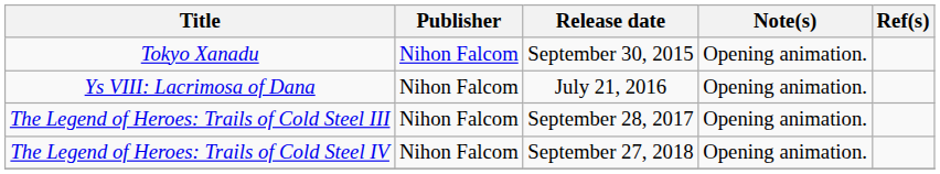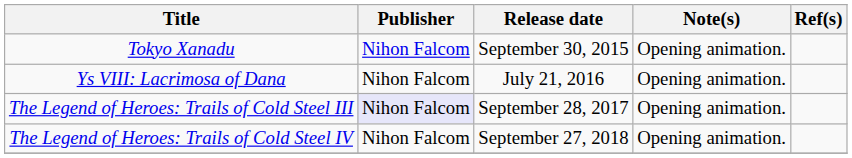The Legend of Heroes: Trails of Cold Steel III | Publisher: no background -> lavender background
